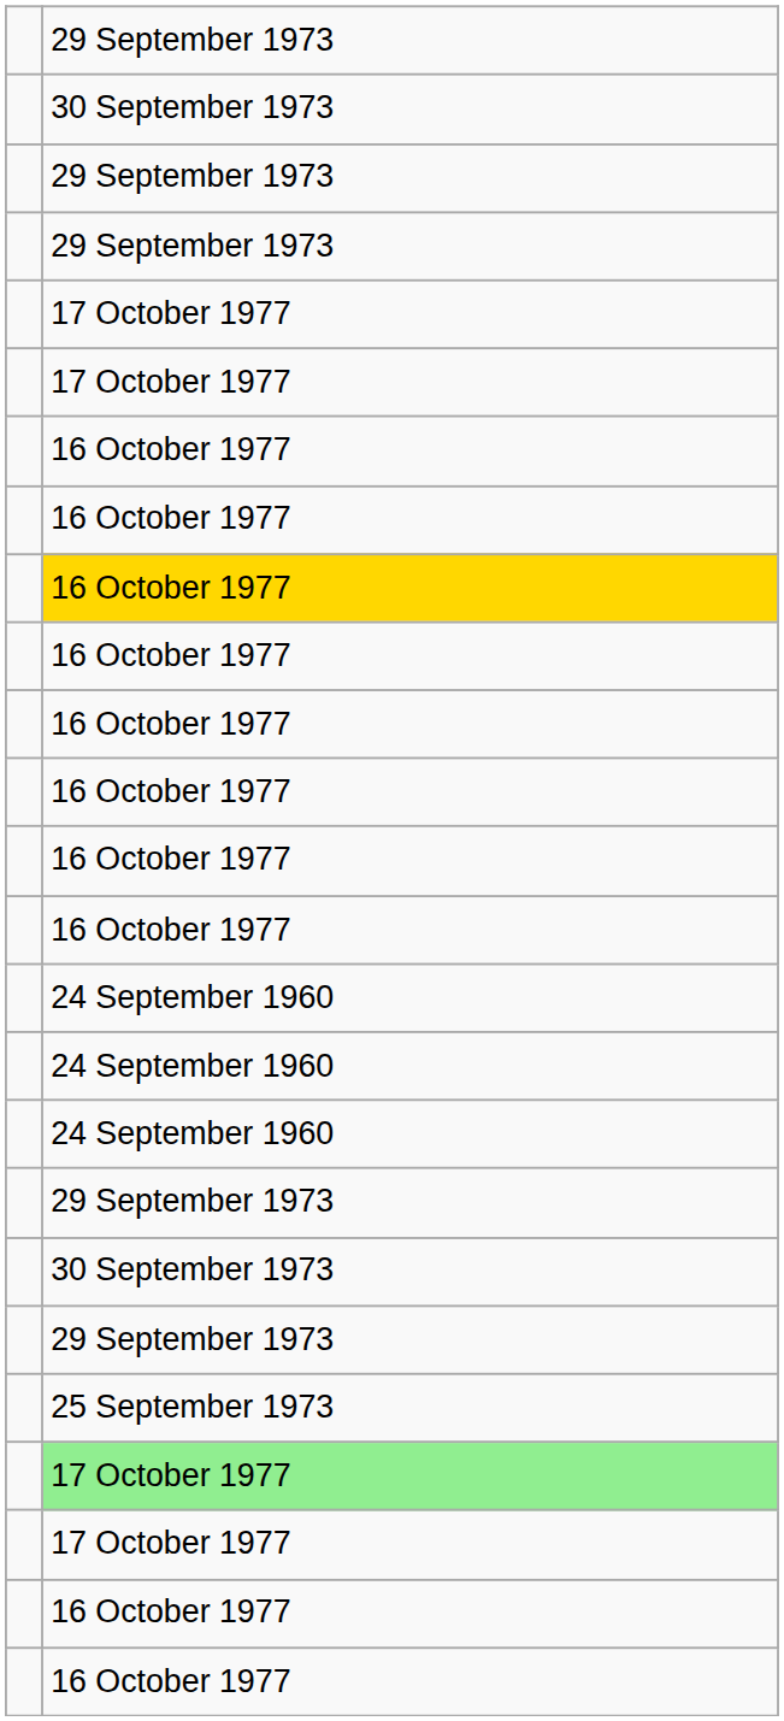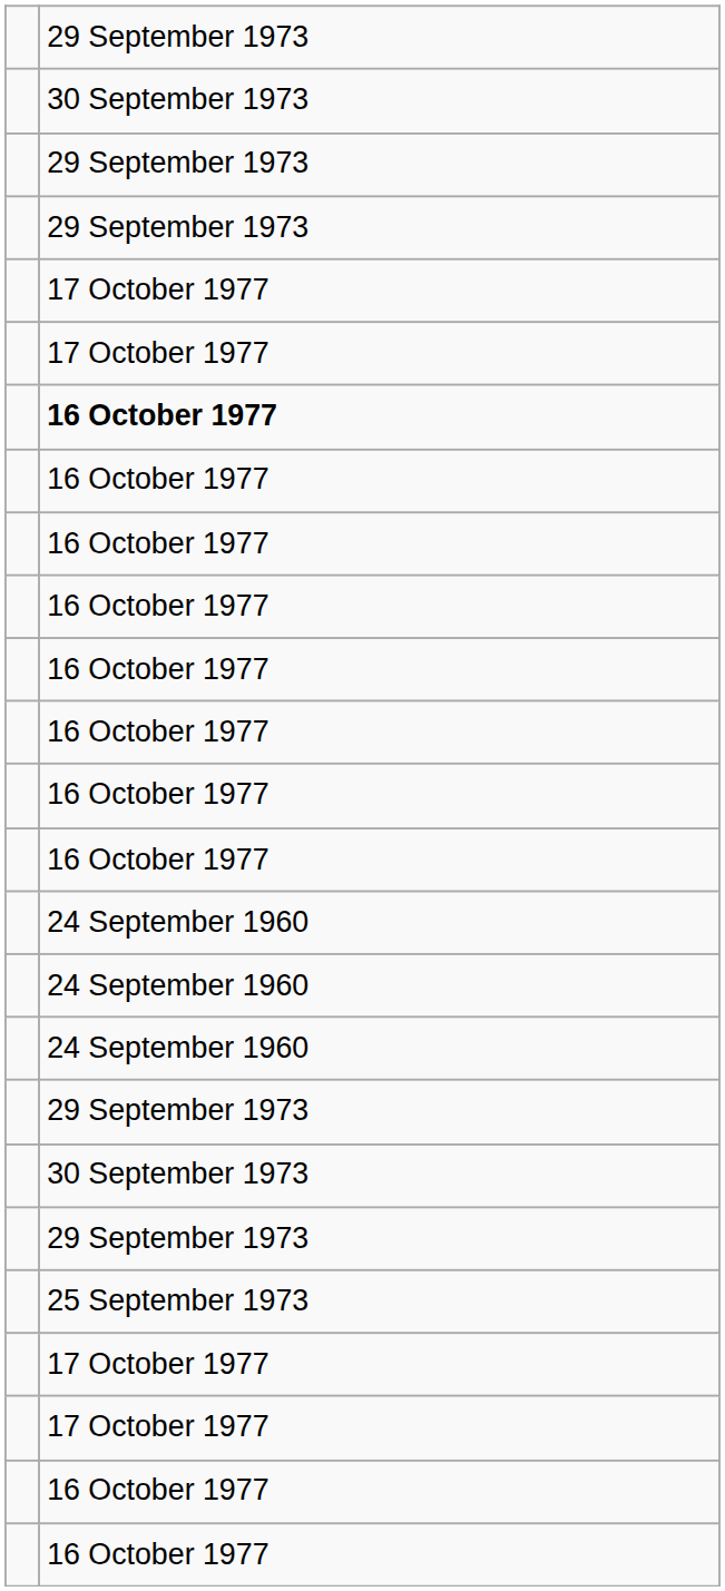row 7 | column 2: normal -> bold
row 9 | column 2: gold background -> no background
row 22 | column 2: lightgreen background -> no background
